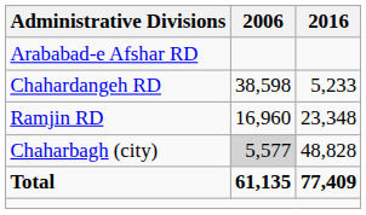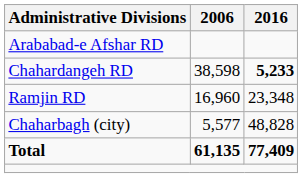Chahardangeh RD | 2016: normal -> bold
Chaharbagh (city) | 2006: lightgrey background -> no background
